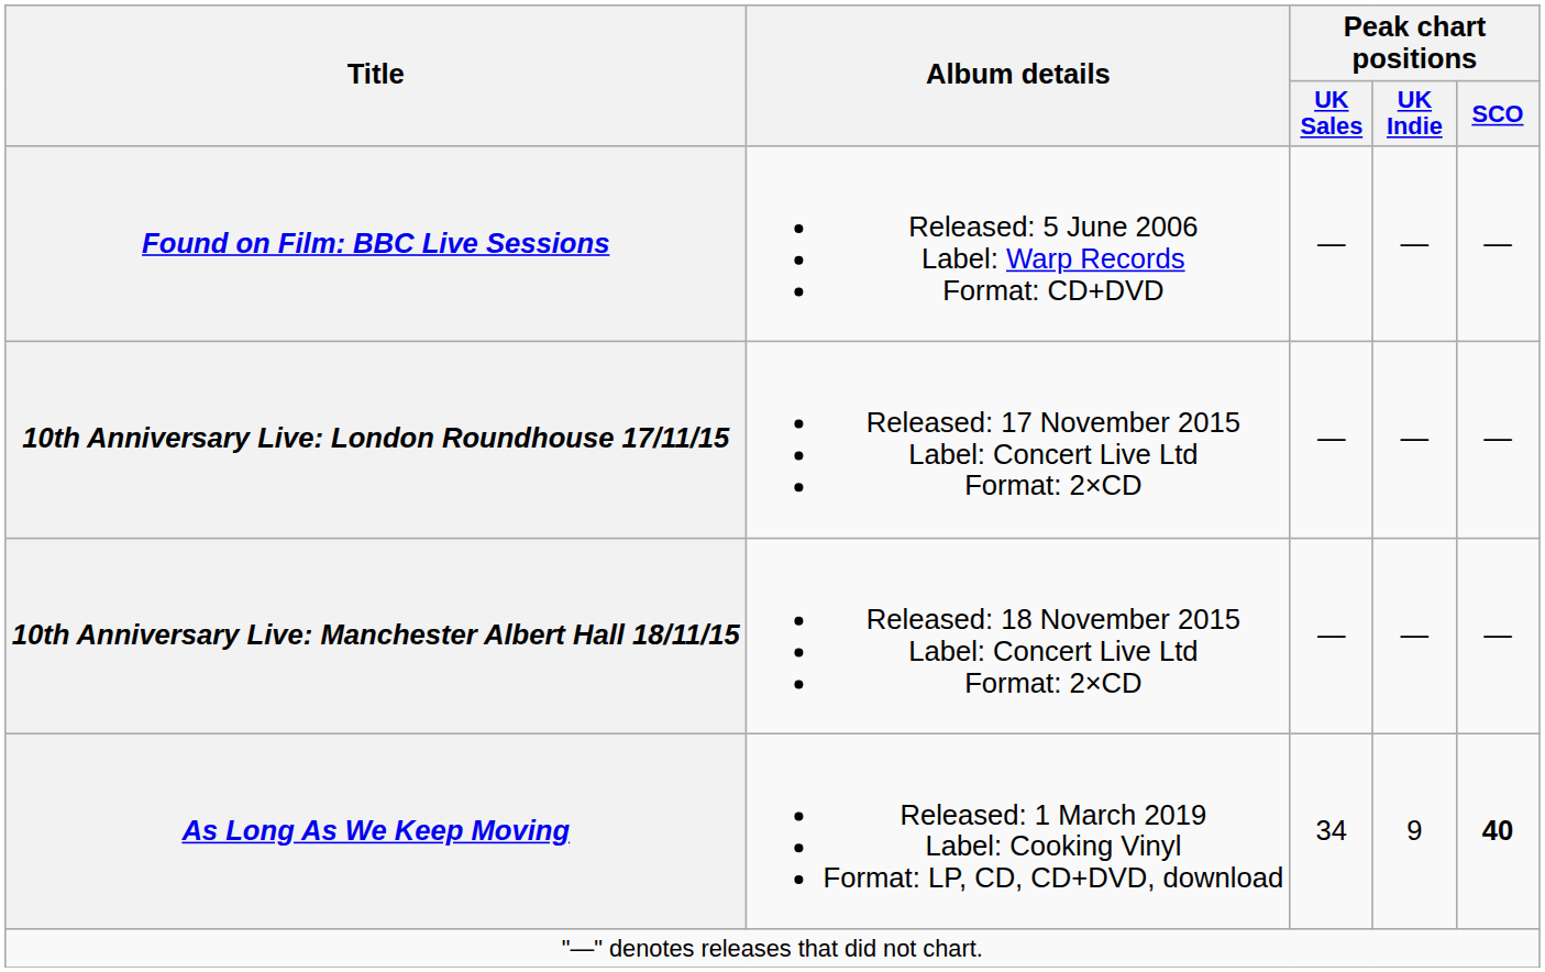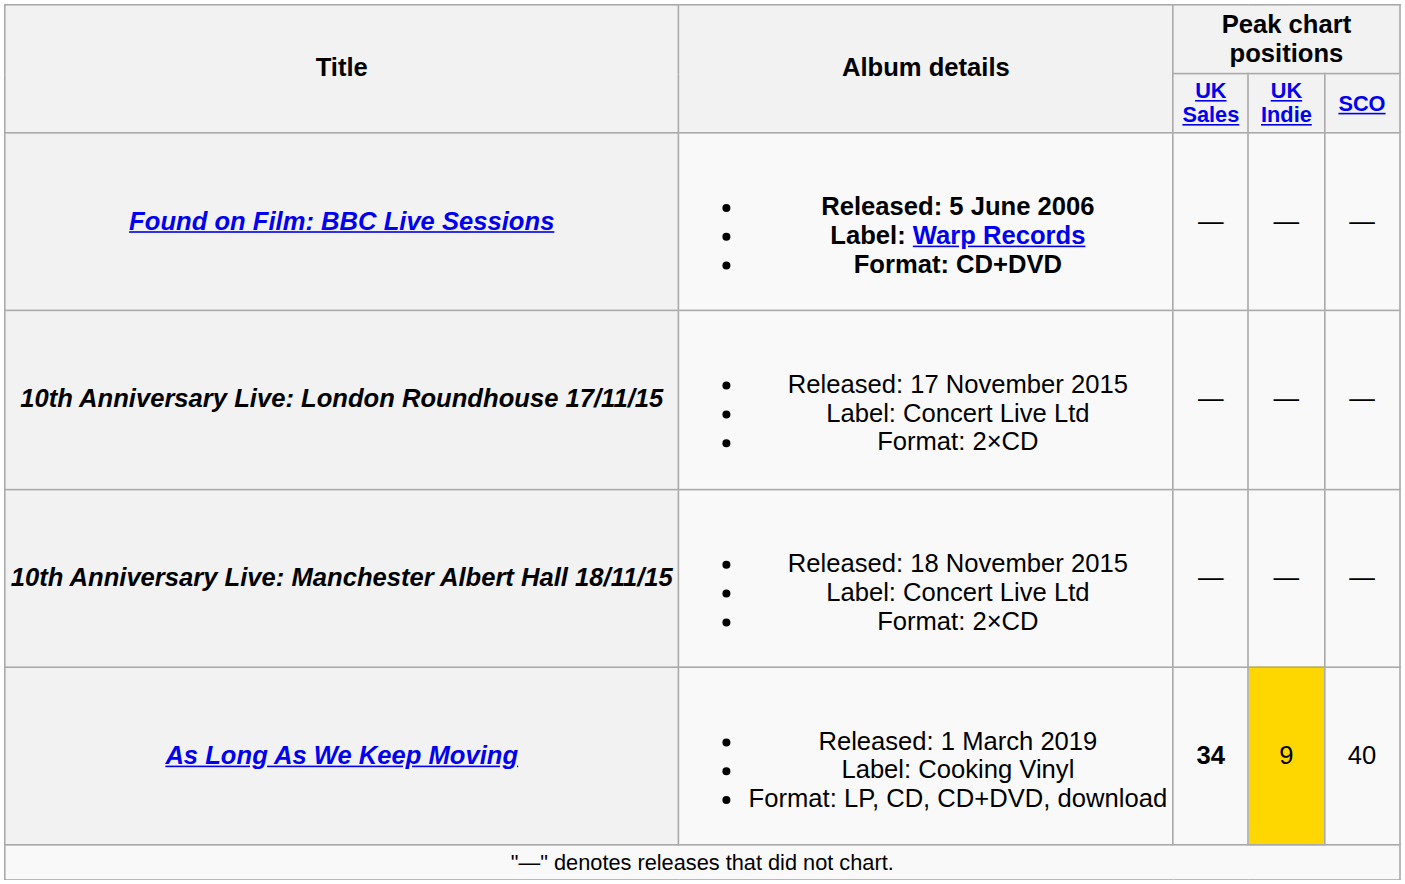Found on Film: BBC Live Sessions | Album details: normal -> bold
As Long As We Keep Moving | Peak chart positions / UK Sales: normal -> bold
As Long As We Keep Moving | Peak chart positions / UK Indie: no background -> gold background
As Long As We Keep Moving | Peak chart positions / SCO: bold -> normal
